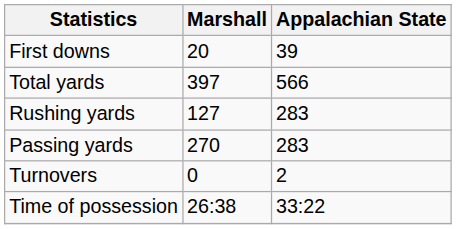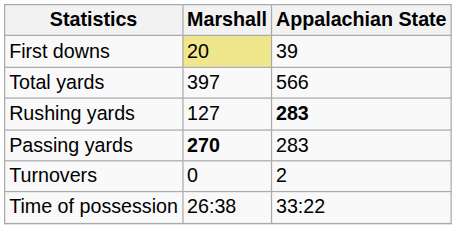First downs | Marshall: no background -> khaki background
Rushing yards | Appalachian State: normal -> bold
Passing yards | Marshall: normal -> bold
